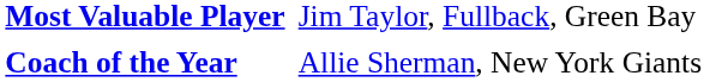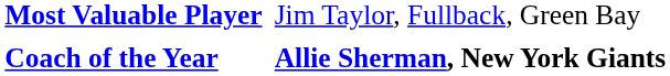Coach of the Year | column 2: normal -> bold
